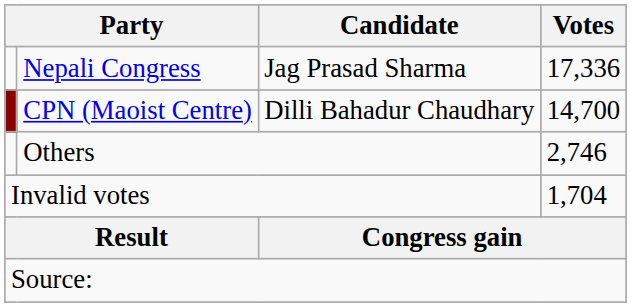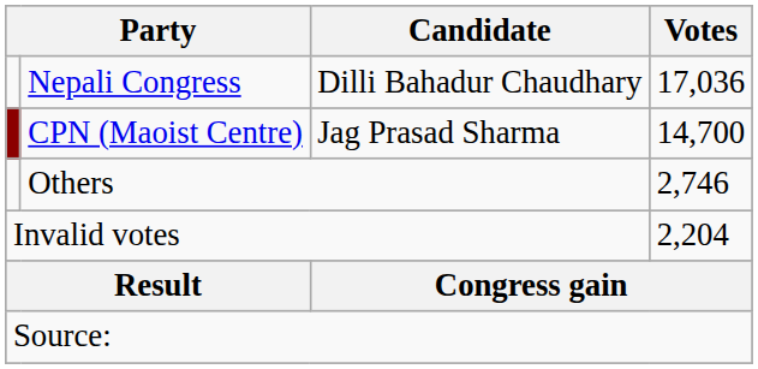Nepali Congress | Candidate: Jag Prasad Sharma -> Dilli Bahadur Chaudhary
Nepali Congress | Votes: 17,336 -> 17,036
CPN (Maoist Centre) | Candidate: Dilli Bahadur Chaudhary -> Jag Prasad Sharma
Invalid votes | Votes: 1,704 -> 2,204
